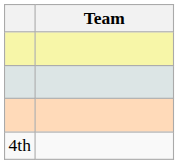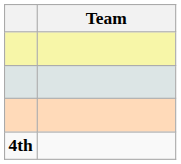row 5 | column 1: normal -> bold
